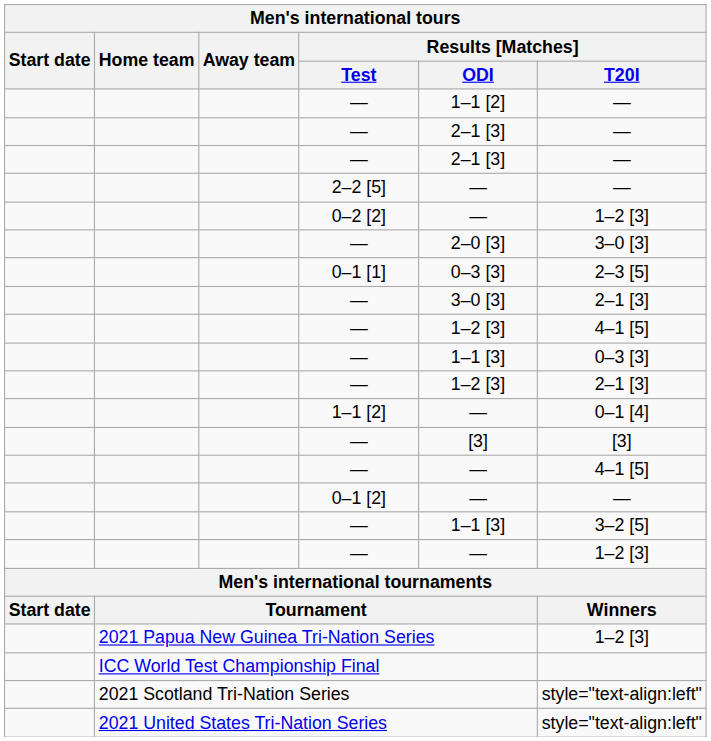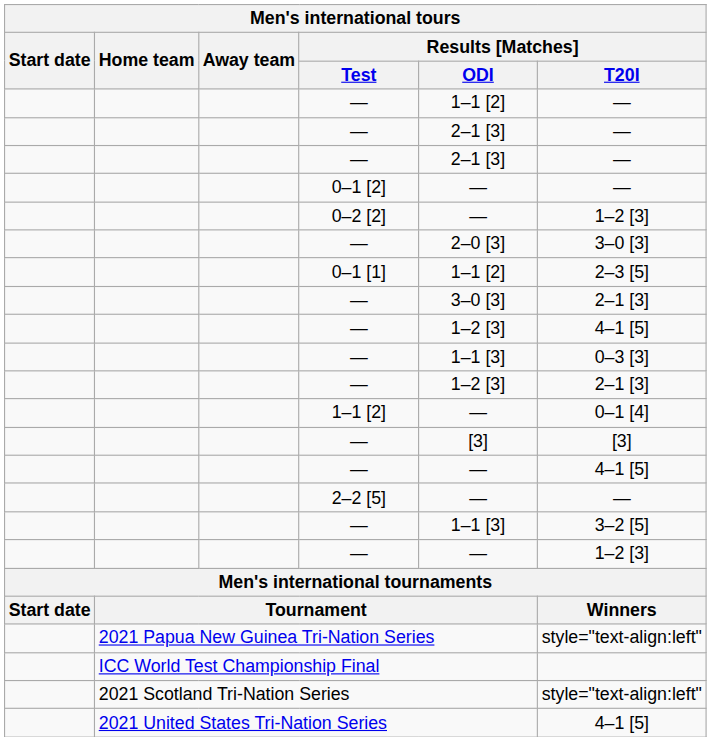rows swapped: 0–1 [2] <-> 2–2 [5]
0–1 [1] | Results [Matches] / ODI: 0–3 [3] -> 1–1 [2]
2021 Papua New Guinea Tri-Nation Series | Results [Matches] / T20I: 1–2 [3] -> style="text-align:left"
2021 United States Tri-Nation Series | Results [Matches] / T20I: style="text-align:left" -> 4–1 [5]
